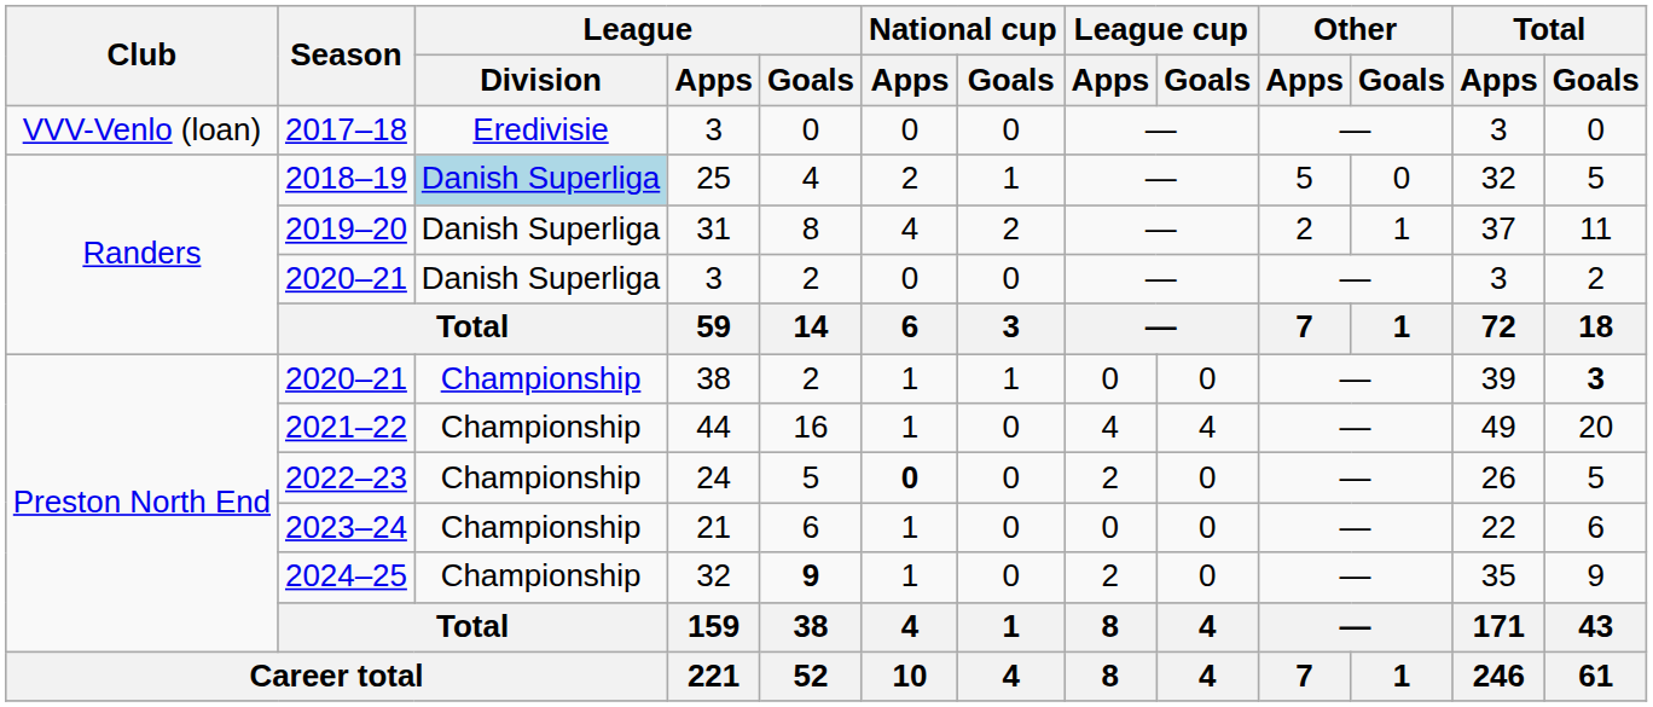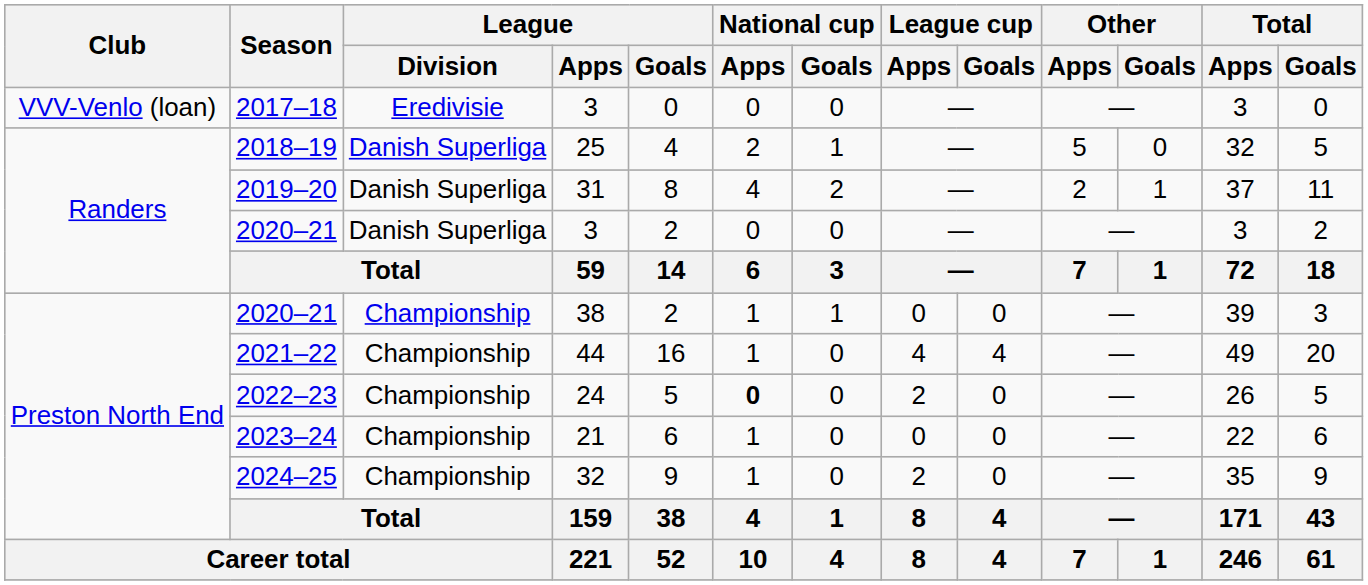2018–19 | League / Division: lightblue background -> no background
2020–21 / 38 | Total / Goals: bold -> normal
2024–25 | League / Goals: bold -> normal
